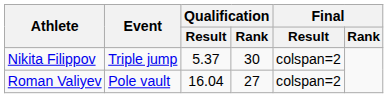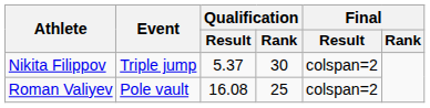Roman Valiyev | Qualification / Result: 16.04 -> 16.08
Roman Valiyev | Qualification / Rank: 27 -> 25
